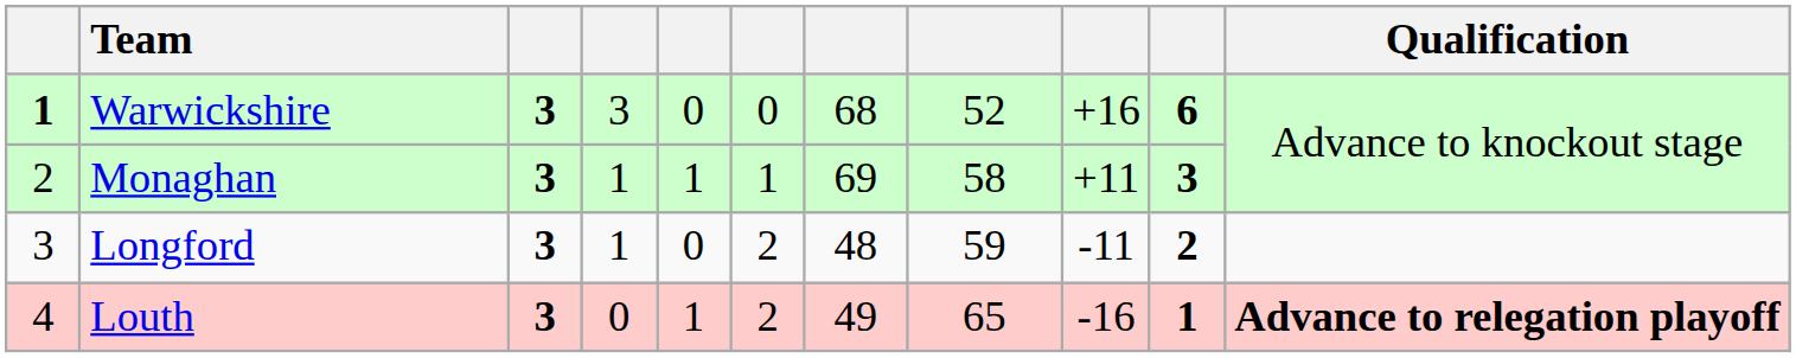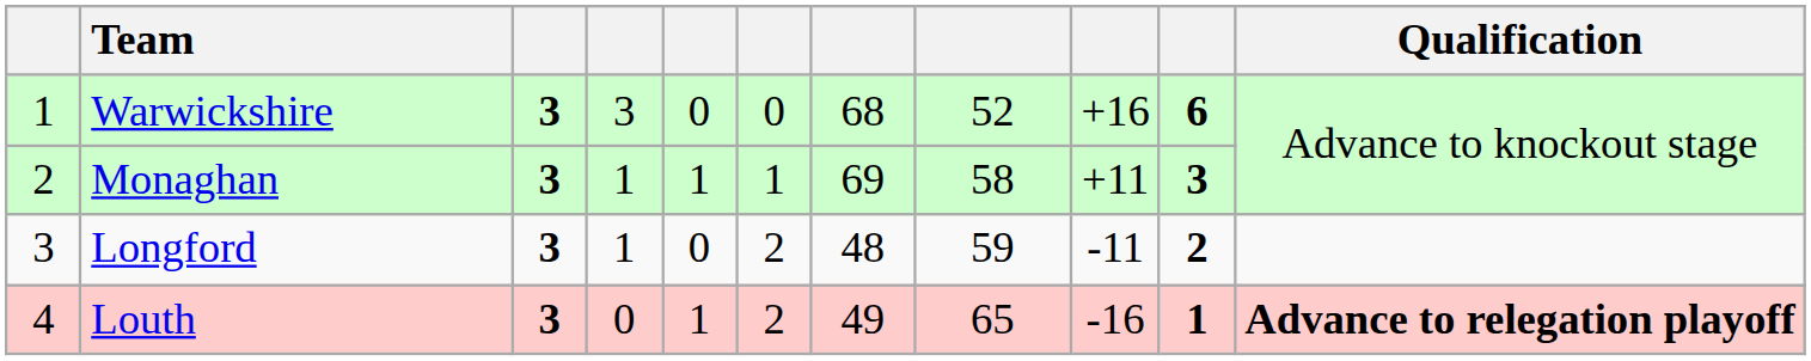Warwickshire | column 1: bold -> normal
